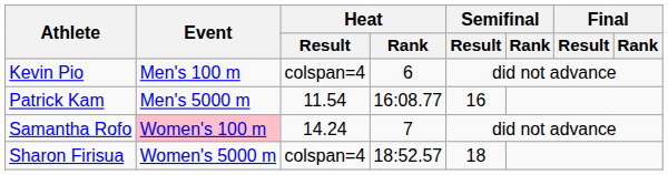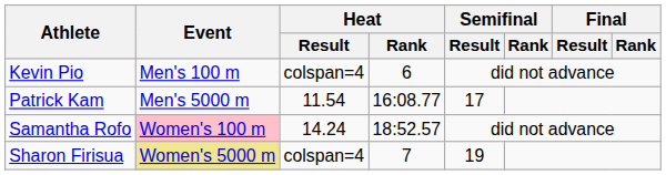Patrick Kam | Semifinal / Result: 16 -> 17
Samantha Rofo | Heat / Rank: 7 -> 18:52.57
Sharon Firisua | Event: no background -> khaki background
Sharon Firisua | Heat / Rank: 18:52.57 -> 7
Sharon Firisua | Semifinal / Result: 18 -> 19
